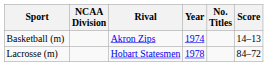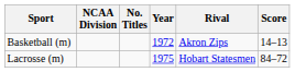columns swapped: No. Titles <-> Rival
Basketball (m) | Year: 1974 -> 1972
Lacrosse (m) | Year: 1978 -> 1975
